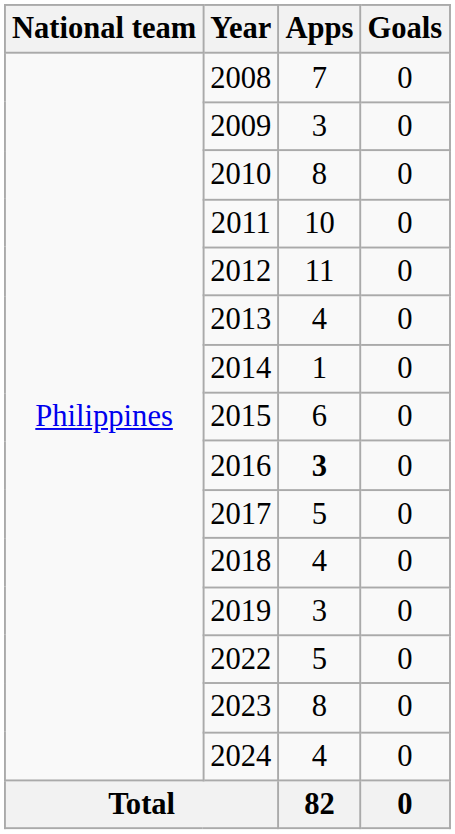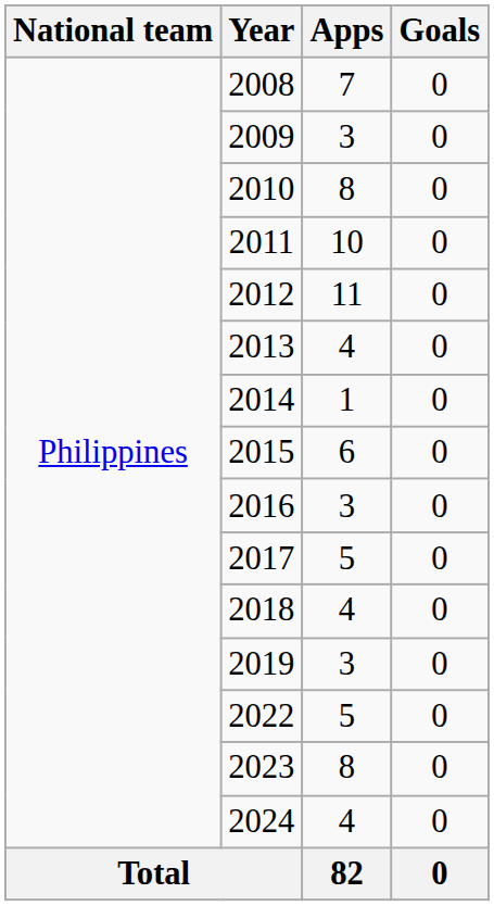2016 | Apps: bold -> normal
